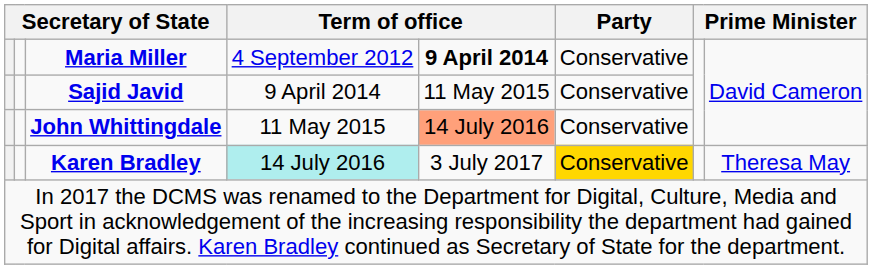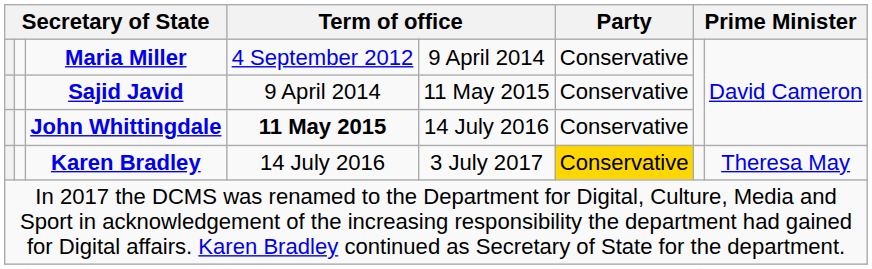Maria Miller | column 5: bold -> normal
John Whittingdale | column 4: normal -> bold
John Whittingdale | column 5: lightsalmon background -> no background
Karen Bradley | column 4: paleturquoise background -> no background
